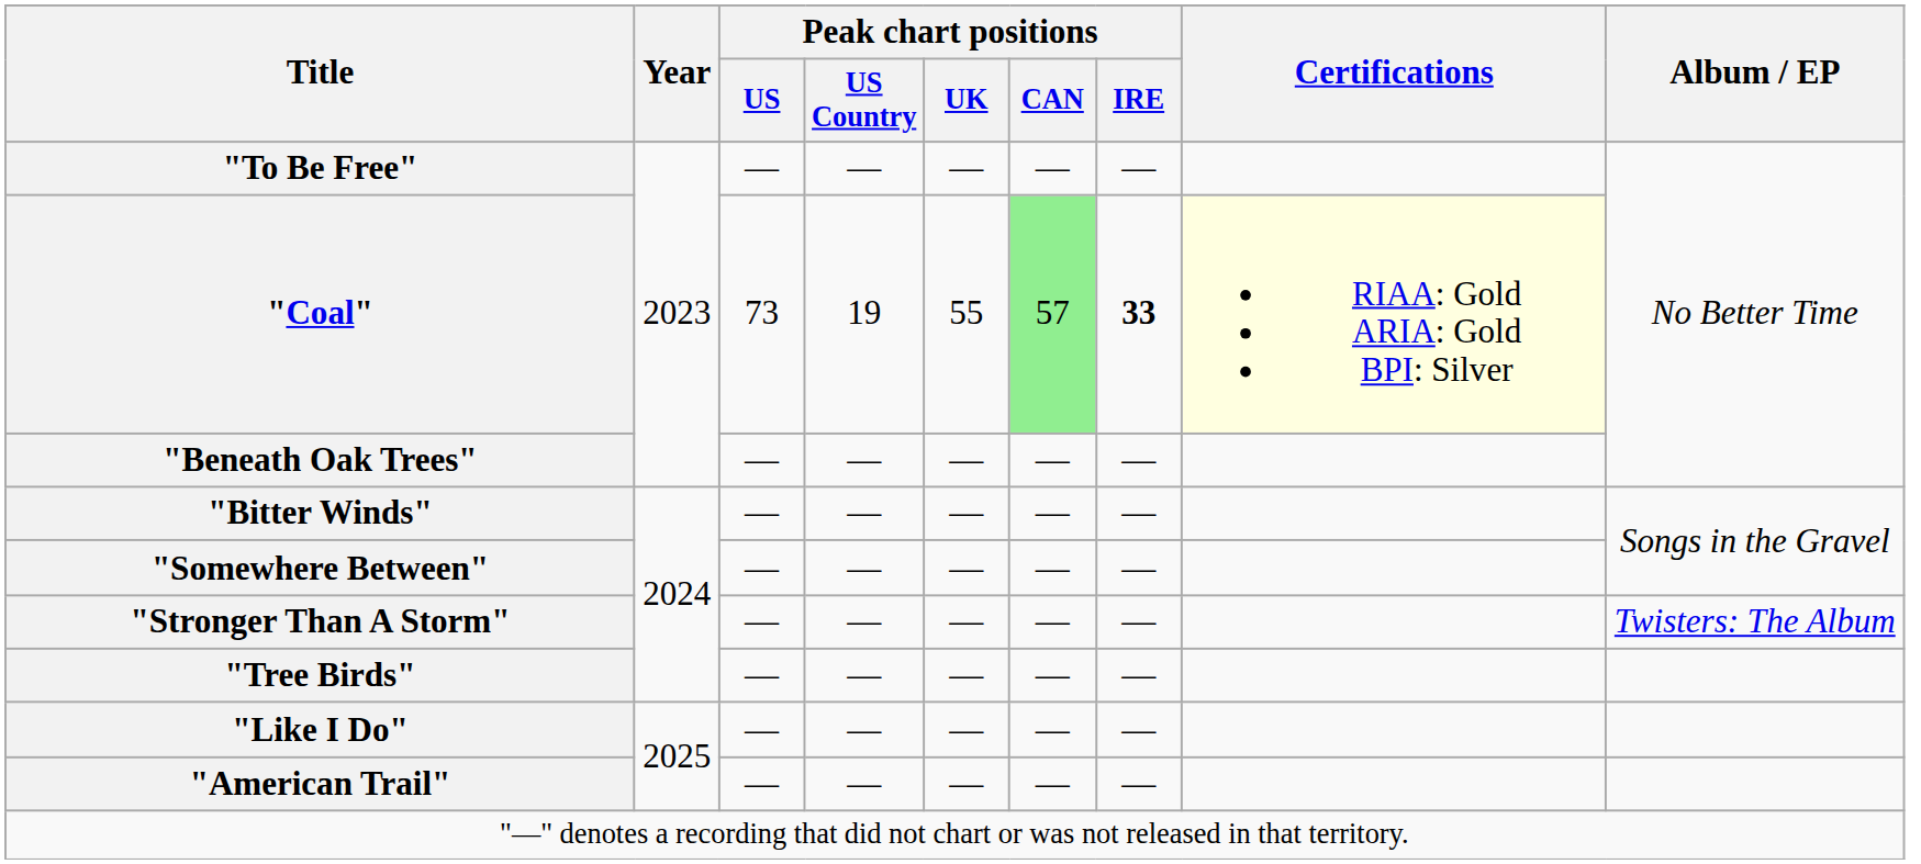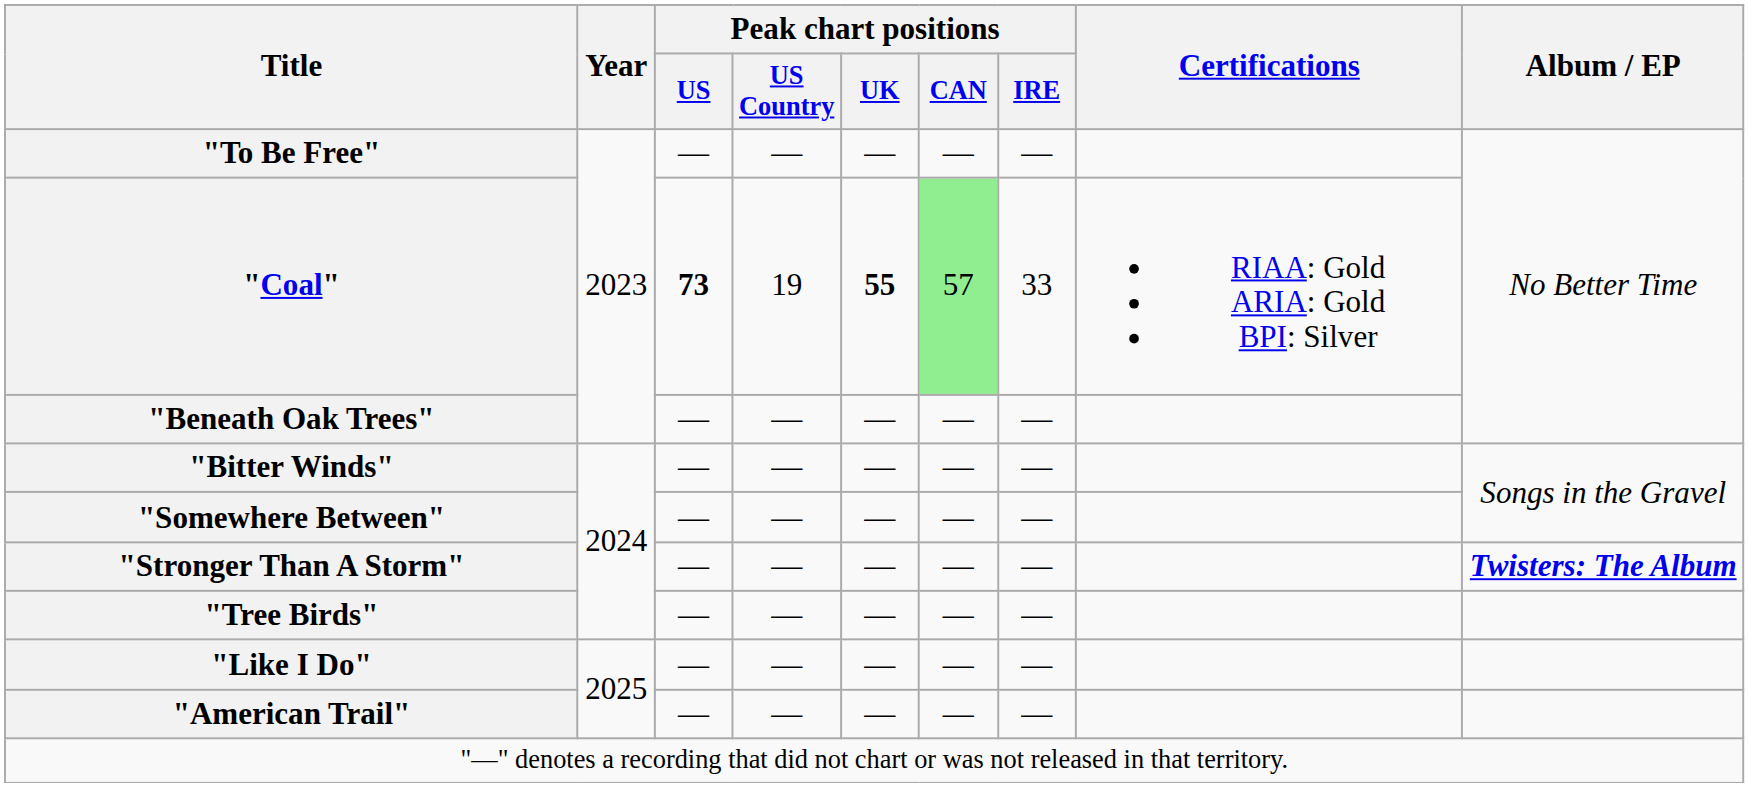"Coal" | Peak chart positions / US: normal -> bold
"Coal" | Peak chart positions / UK: normal -> bold
"Coal" | Peak chart positions / IRE: bold -> normal
"Coal" | Certifications: lightyellow background -> no background
"Stronger Than A Storm" | Album / EP: normal -> bold
